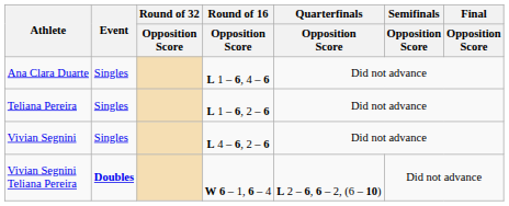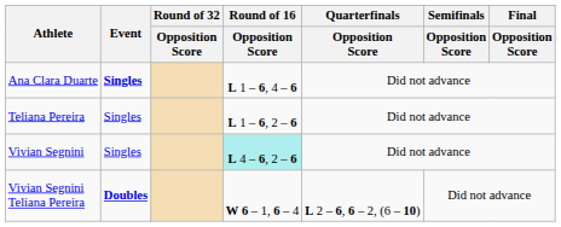Ana Clara Duarte | Event: normal -> bold
Vivian Segnini | Round of 16 / Opposition Score: no background -> paleturquoise background
